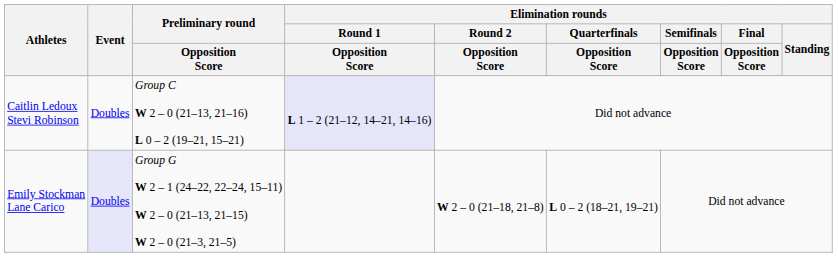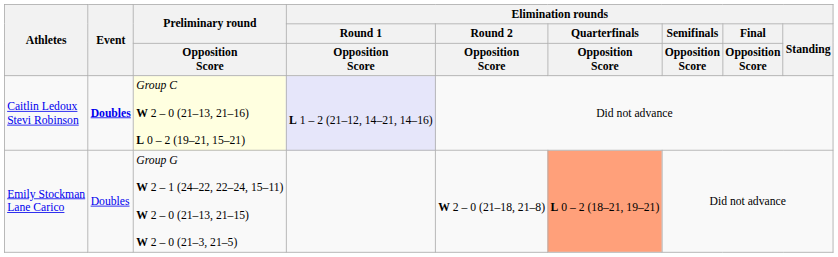Caitlin Ledoux Stevi Robinson | Event: normal -> bold
Caitlin Ledoux Stevi Robinson | Preliminary round / Opposition Score: no background -> lightyellow background
Emily Stockman Lane Carico | Event: lavender background -> no background
Emily Stockman Lane Carico | Elimination rounds / Quarterfinals / Opposition Score: no background -> lightsalmon background
